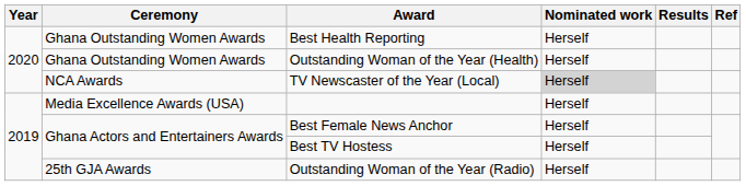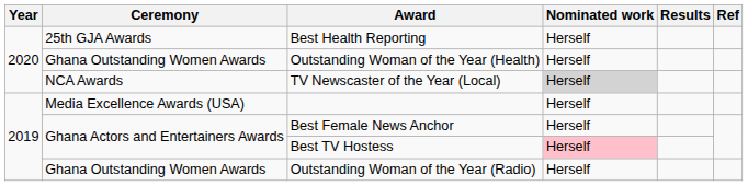Best Health Reporting | Ceremony: Ghana Outstanding Women Awards -> 25th GJA Awards
Best TV Hostess | Nominated work: no background -> pink background
Outstanding Woman of the Year (Radio) | Ceremony: 25th GJA Awards -> Ghana Outstanding Women Awards
